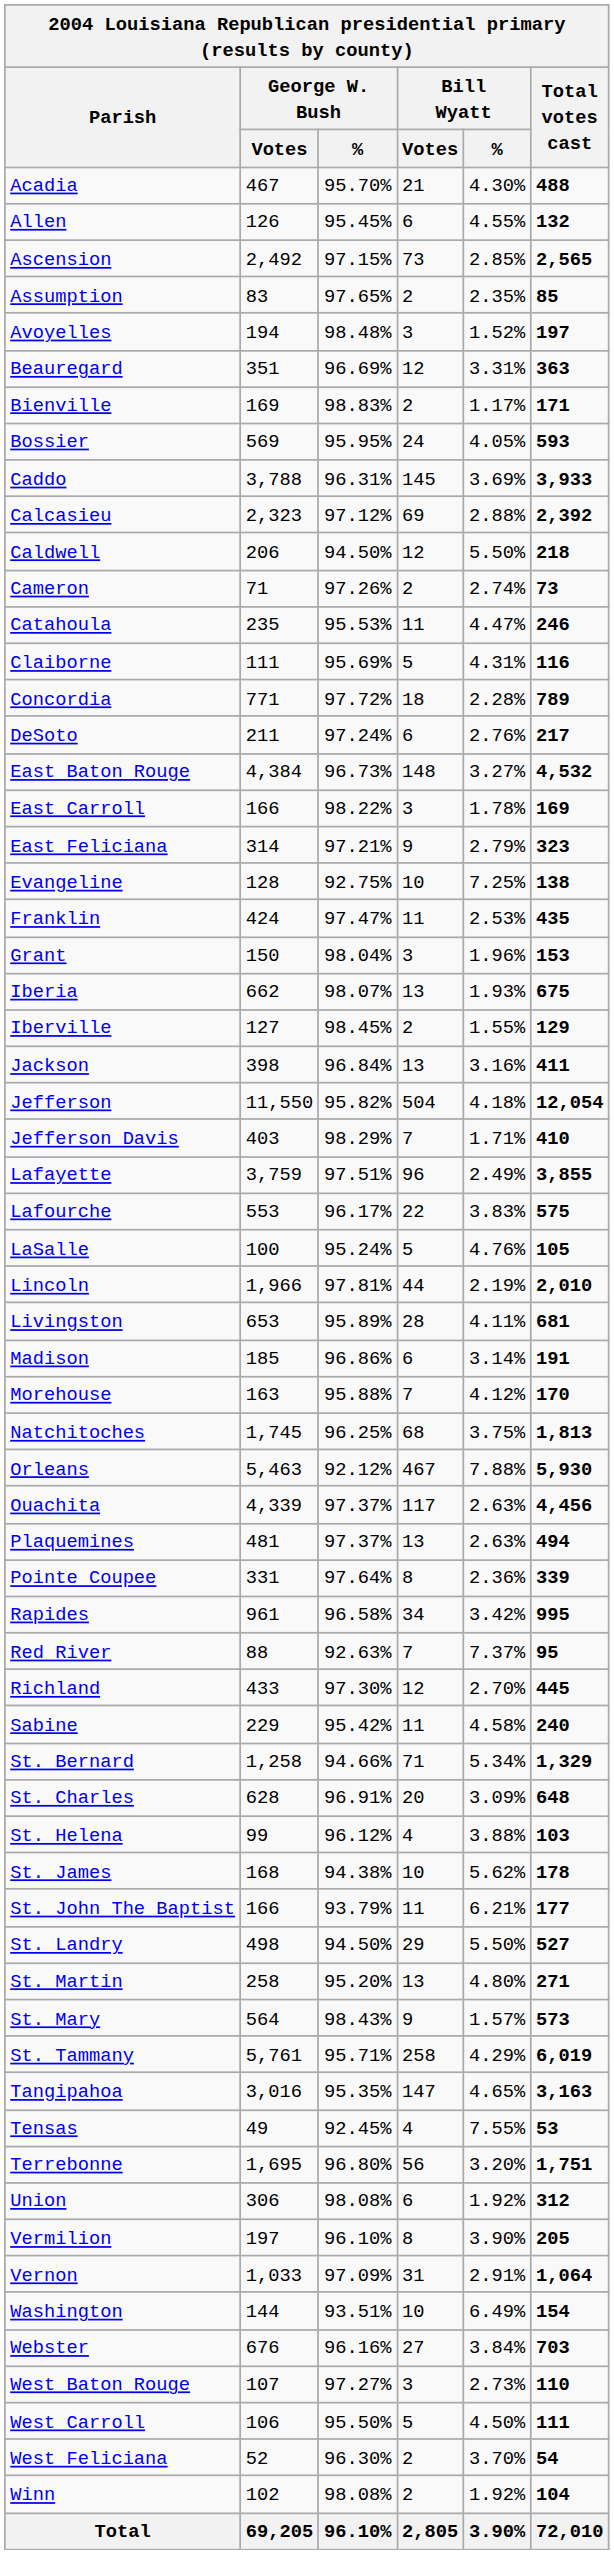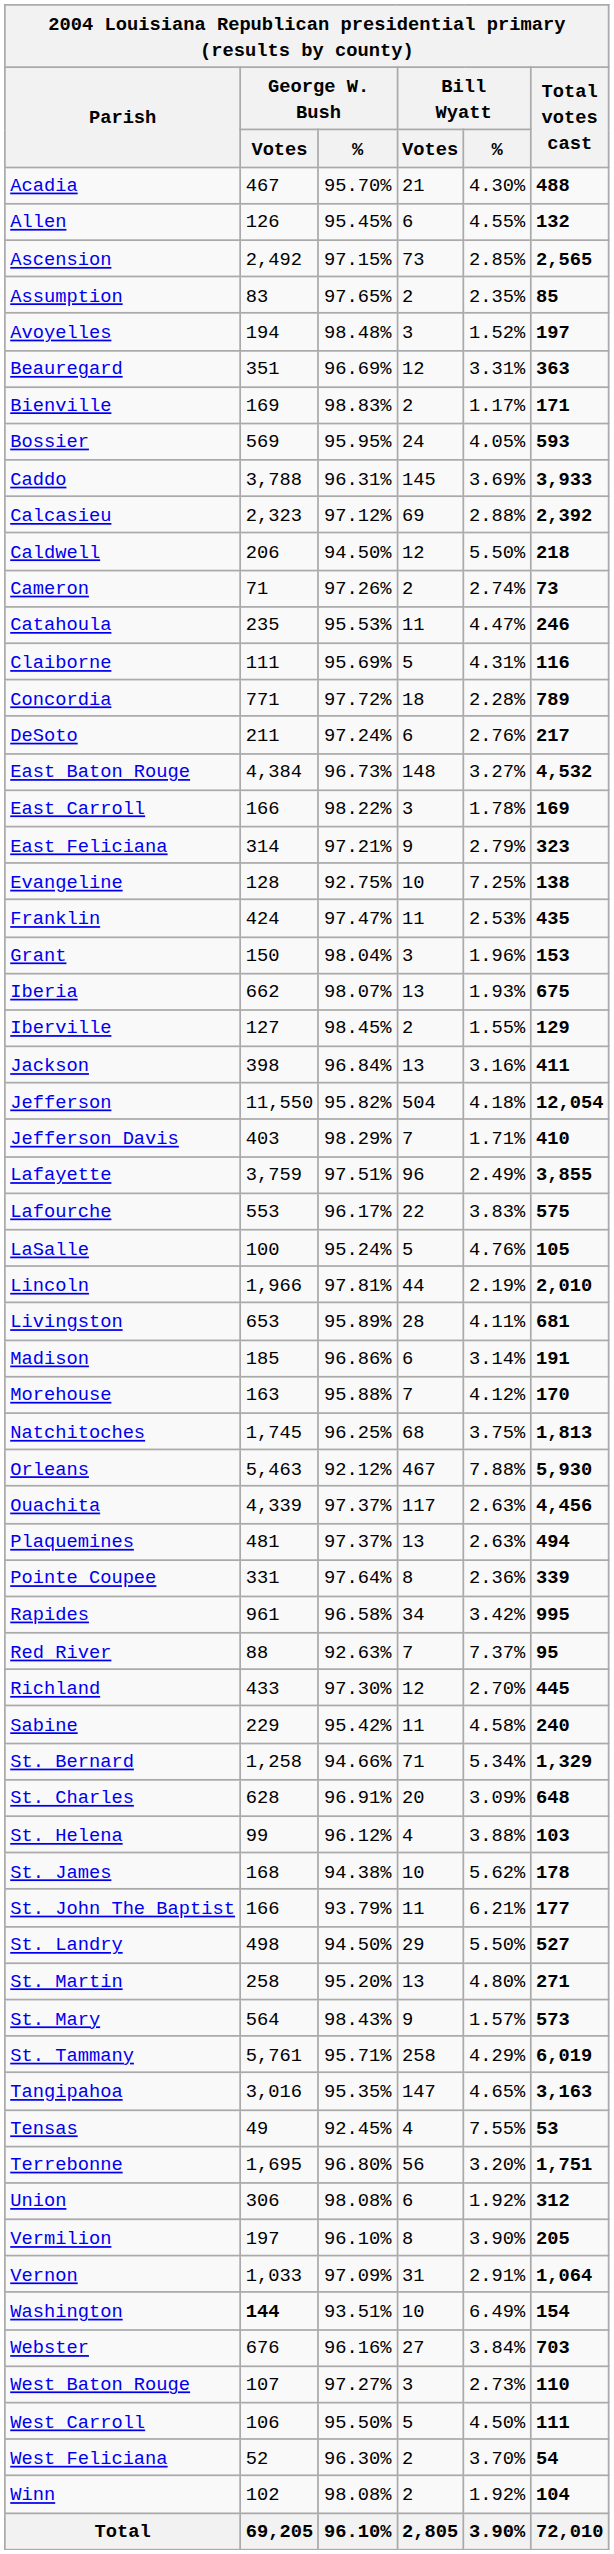Washington | George W. Bush / Votes: normal -> bold
